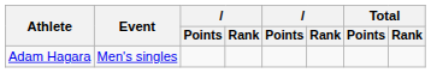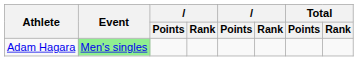Adam Hagara | Event: no background -> lightgreen background
